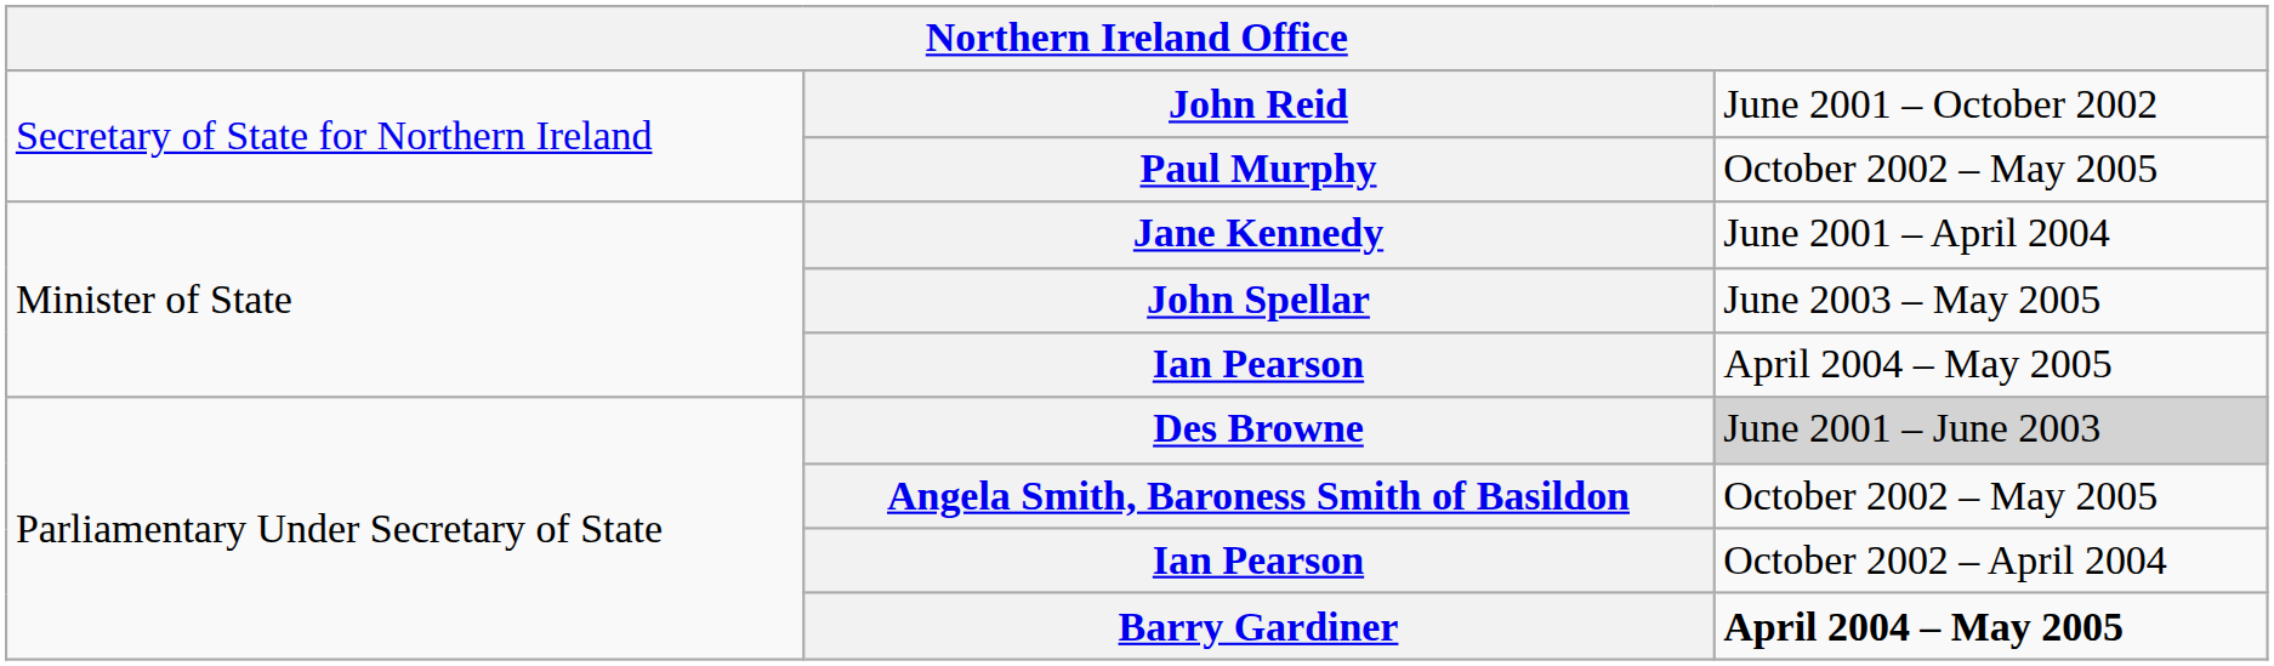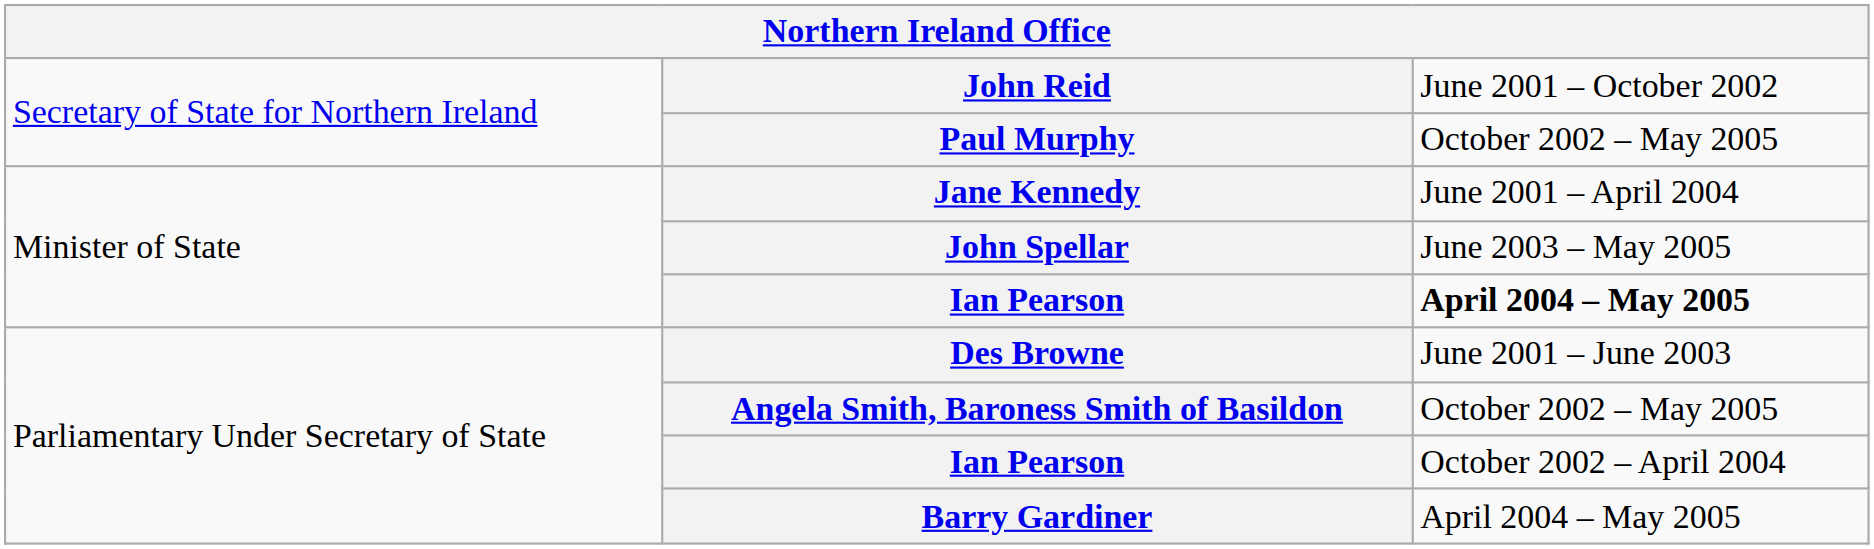Ian Pearson / April 2004 – May 2005 | column 3: normal -> bold
Des Browne | column 3: lightgrey background -> no background
Barry Gardiner | column 3: bold -> normal
